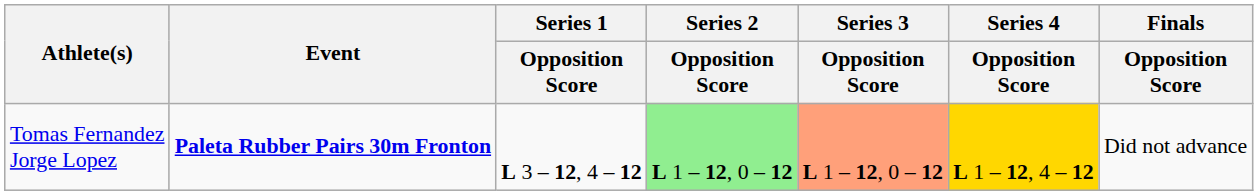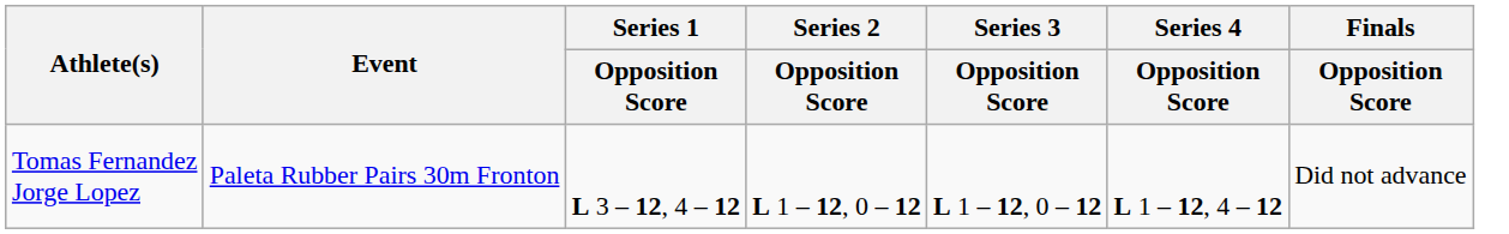Tomas Fernandez Jorge Lopez | Event: bold -> normal
Tomas Fernandez Jorge Lopez | Series 2 / Opposition Score: lightgreen background -> no background
Tomas Fernandez Jorge Lopez | Series 3 / Opposition Score: lightsalmon background -> no background
Tomas Fernandez Jorge Lopez | Series 4 / Opposition Score: gold background -> no background
